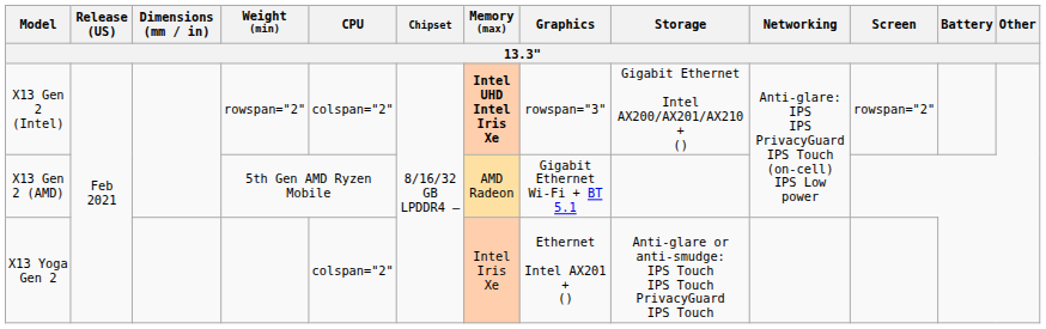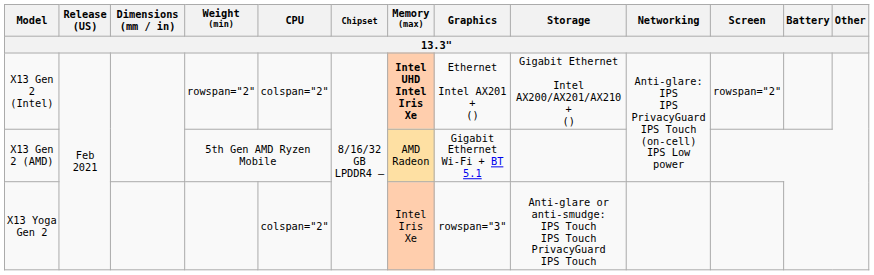X13 Gen 2 (Intel) | Graphics: rowspan="3" -> Ethernet Intel AX201 + ()
X13 Yoga Gen 2 | Graphics: Ethernet Intel AX201 + () -> rowspan="3"
